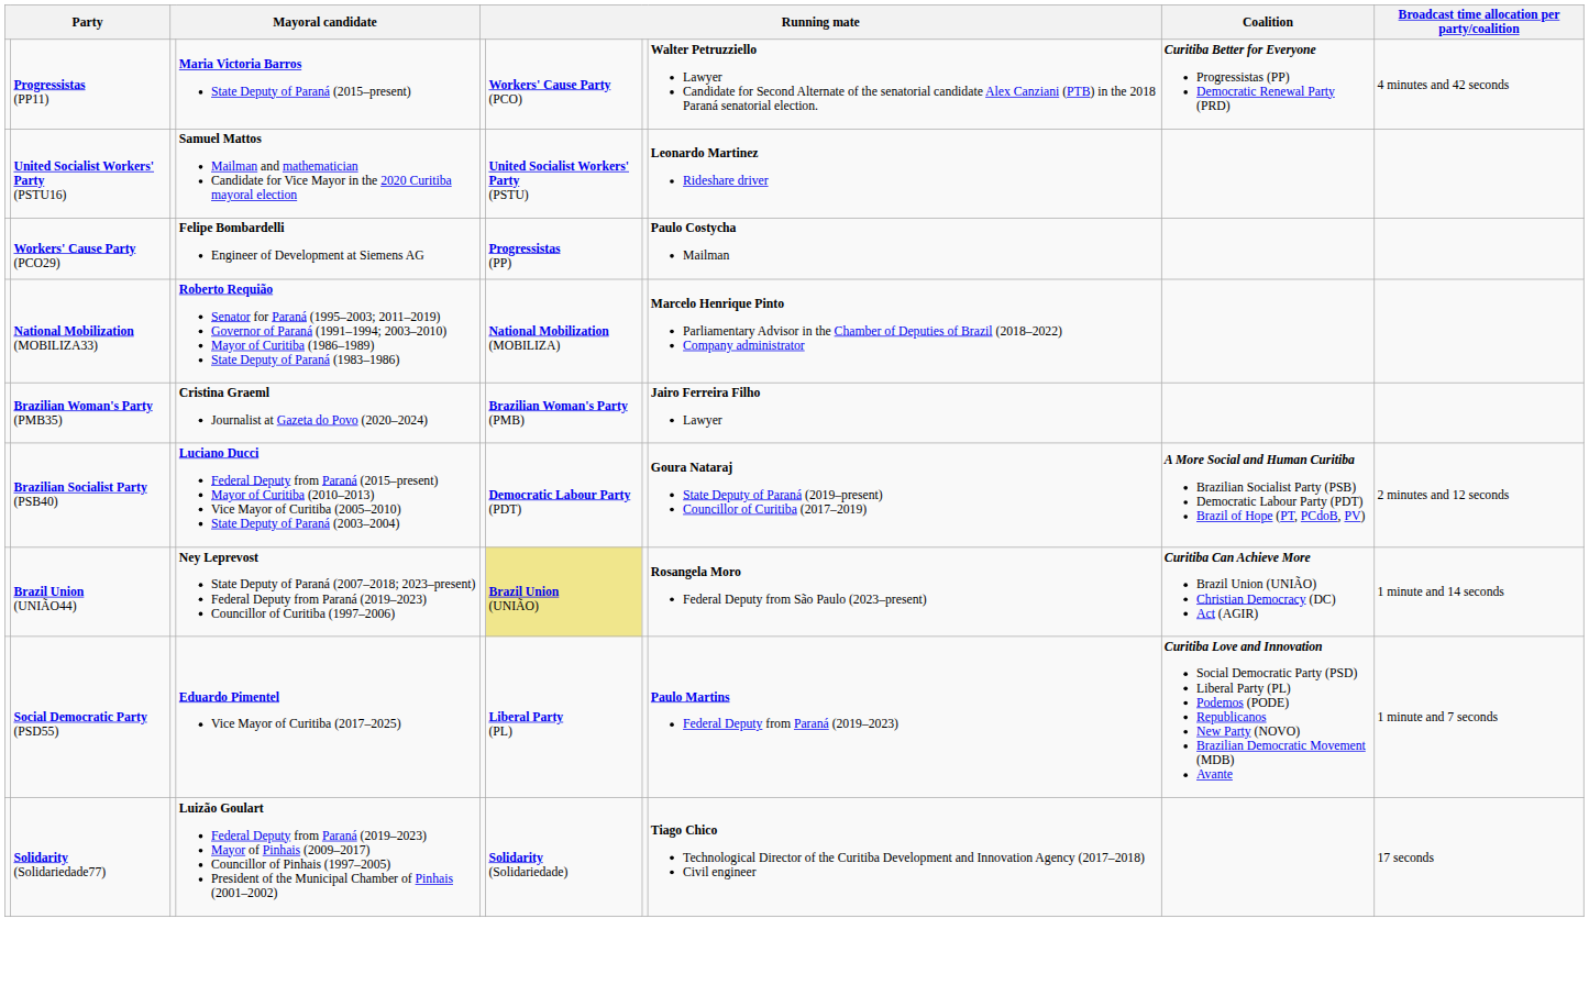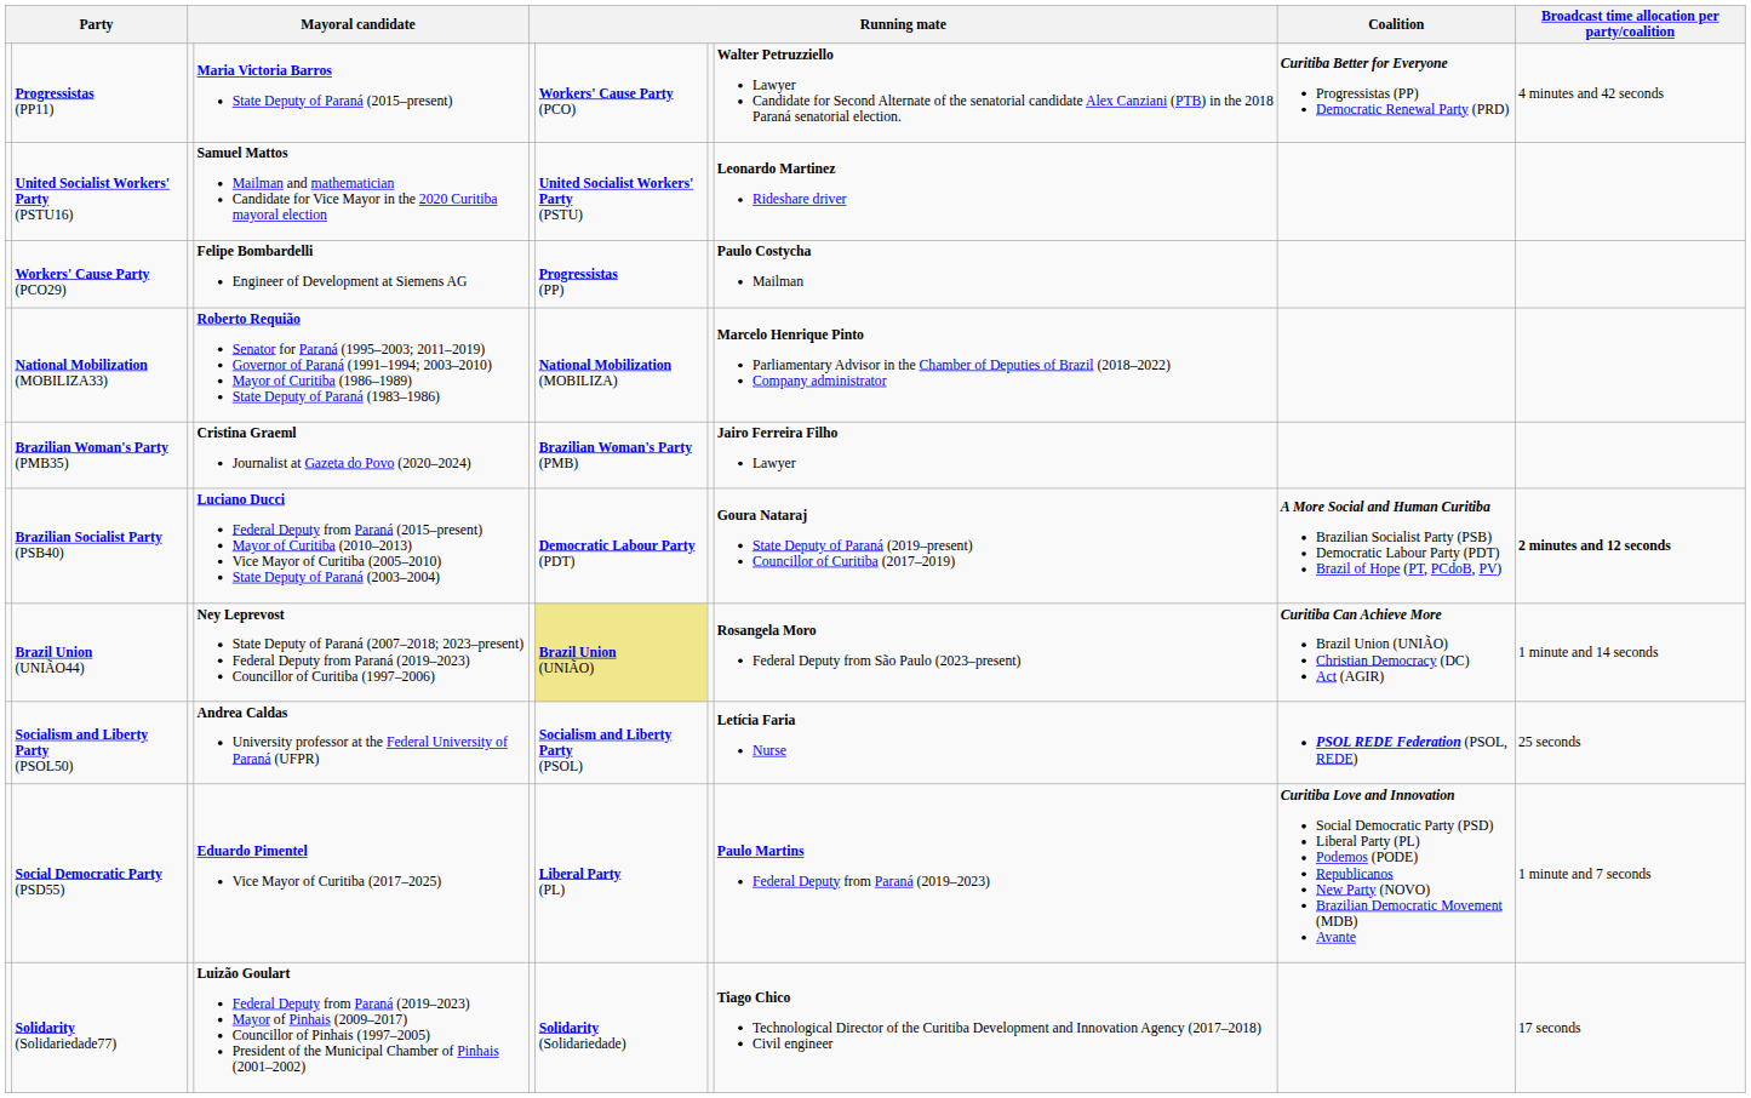Brazilian Socialist Party (PSB40) | Broadcast time allocation per party/coalition: normal -> bold
+ row: Socialism and Liberty Party (PSOL50) | Andrea Caldas University professor at the Federal University of Paraná (UFPR) | Socialism and Liberty Party (PSOL) | Letícia Faria Nurse | PSOL REDE Federation (PSOL, REDE) | 25 seconds
